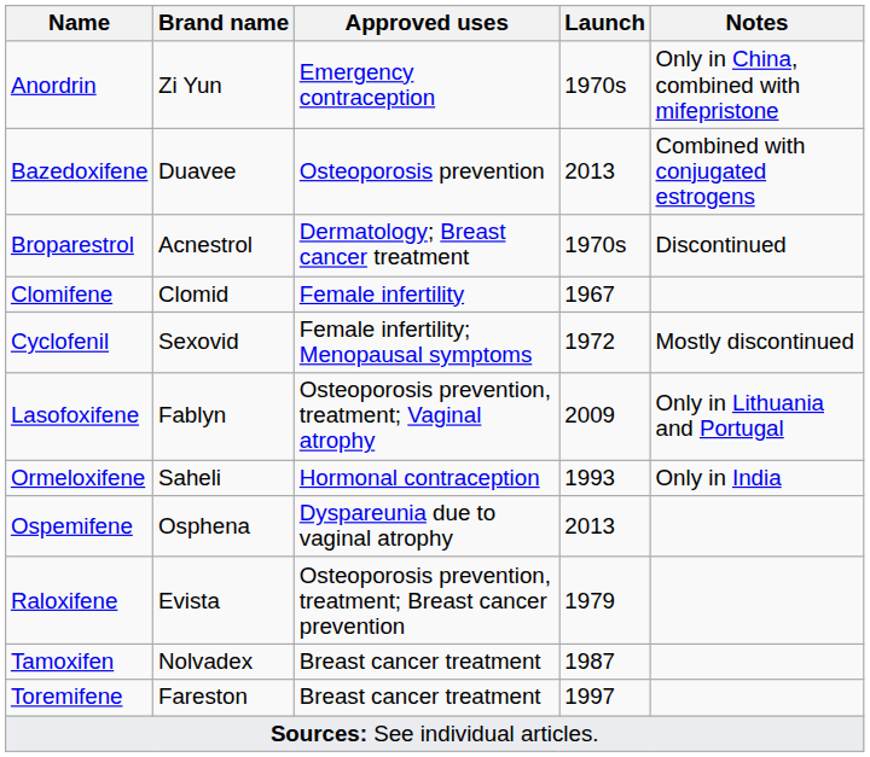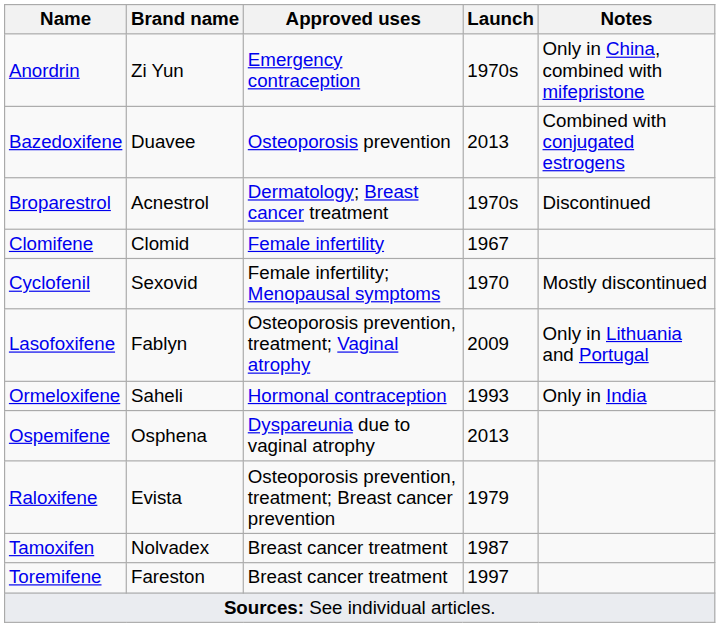Cyclofenil | Launch: 1972 -> 1970
